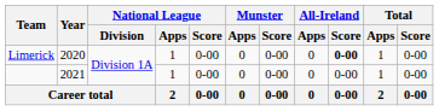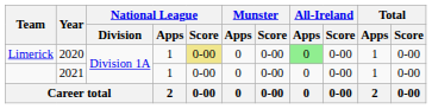Limerick | National League / Score: no background -> khaki background
Limerick | All-Ireland / Apps: no background -> lightgreen background
Limerick | All-Ireland / Score: bold -> normal
